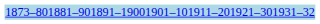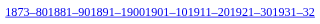row 1 | column 1: lightblue background -> no background
